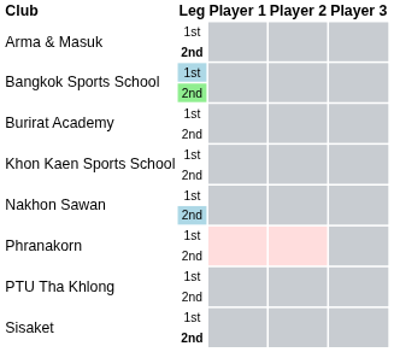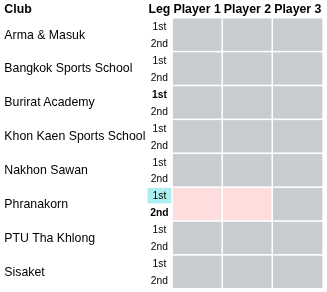Arma & Masuk / 2nd | Leg: bold -> normal
Bangkok Sports School / 1st | Leg: lightblue background -> no background
Bangkok Sports School / 2nd | Leg: lightgreen background -> no background
Burirat Academy / 1st | Leg: normal -> bold
Nakhon Sawan / 2nd | Leg: lightblue background -> no background
Phranakorn / 1st | Leg: no background -> paleturquoise background
Phranakorn / 2nd | Leg: normal -> bold
Sisaket / 2nd | Leg: bold -> normal
